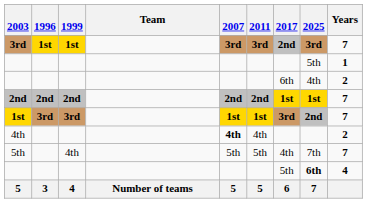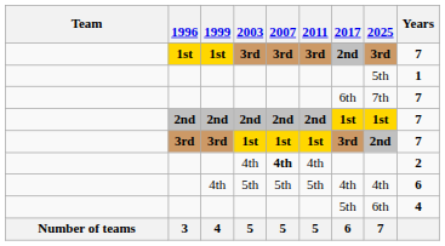columns swapped: Team <-> 2003
row 4 | 2025: 4th -> 7th
row 4 | Years: 2 -> 7
row 8 | 2025: 7th -> 4th
row 8 | Years: 7 -> 6
row 9 | 2025: bold -> normal
